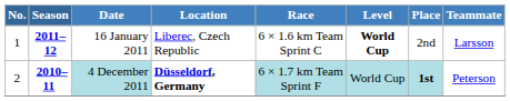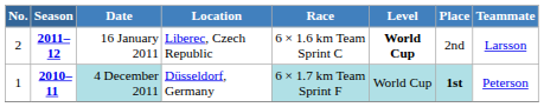16 January 2011 | No.: 1 -> 2
4 December 2011 | No.: 2 -> 1
4 December 2011 | Location: bold -> normal
